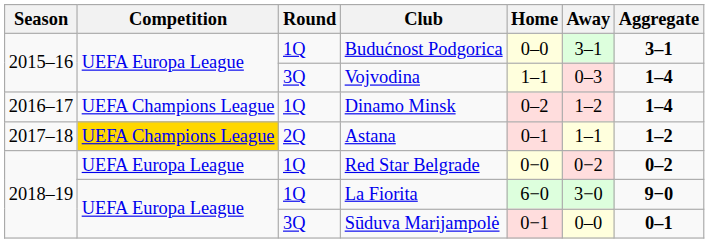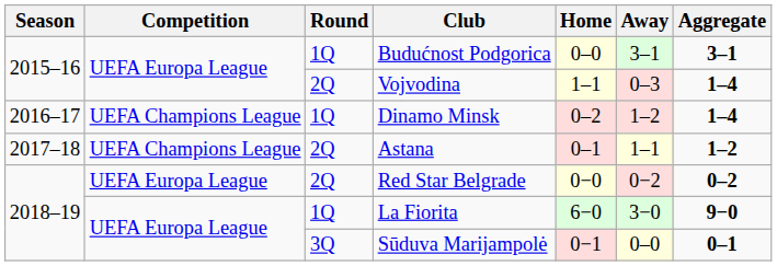Vojvodina | Round: 3Q -> 2Q
Astana | Competition: gold background -> no background
Red Star Belgrade | Round: 1Q -> 2Q
